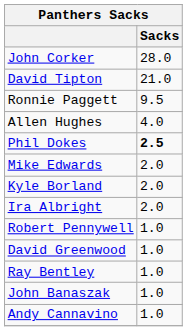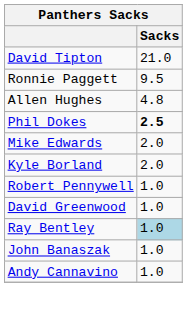- row: John Corker | 28.0
Allen Hughes | Sacks: 4.0 -> 4.8
- row: Ira Albright | 2.0
Ray Bentley | Sacks: no background -> lightblue background
